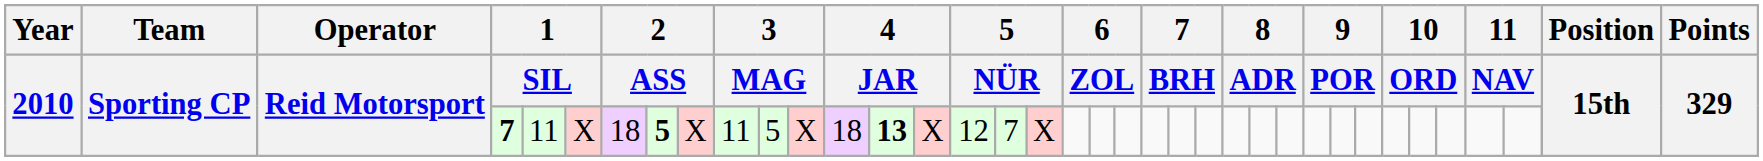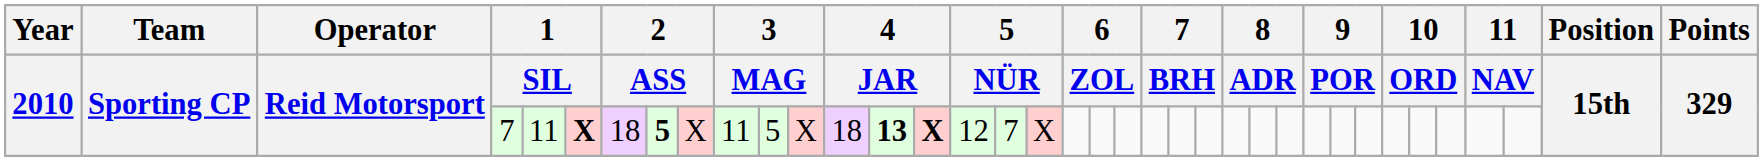row 3 | column 4: bold -> normal
row 3 | column 6: normal -> bold
row 3 | column 15: normal -> bold
